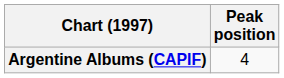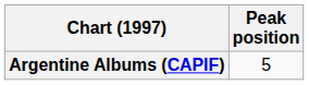Argentine Albums (CAPIF) | Peak position: 4 -> 5
